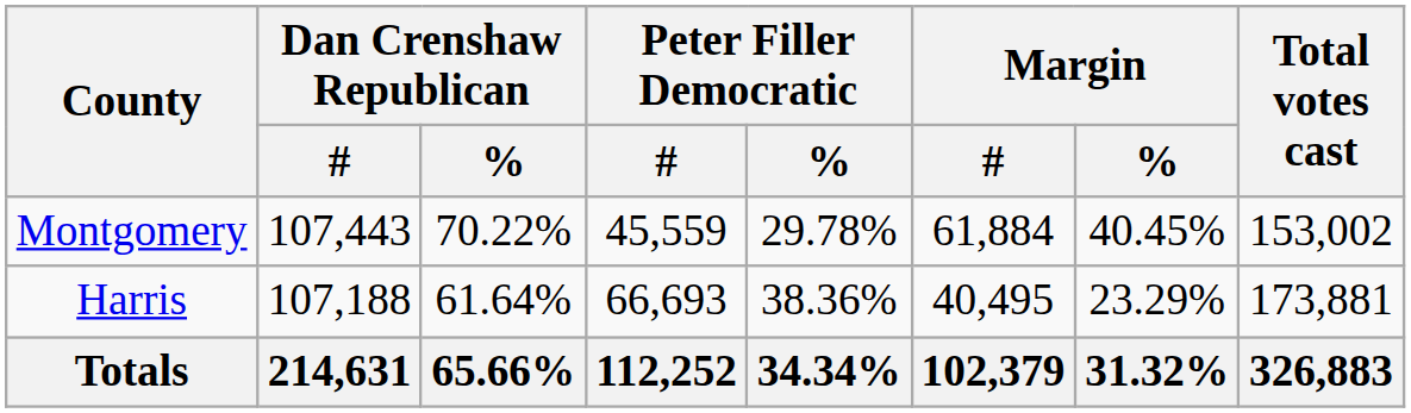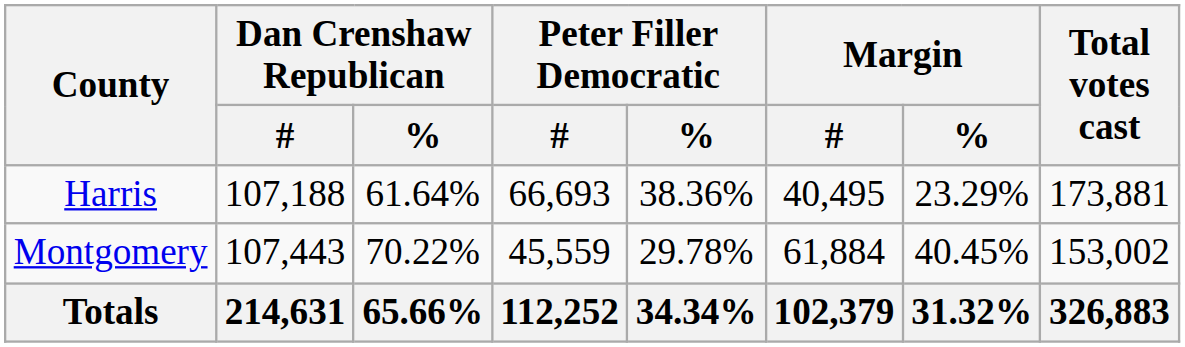rows swapped: Harris <-> Montgomery
